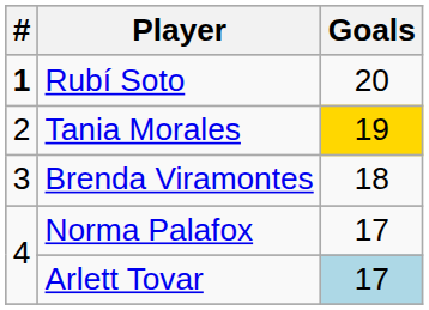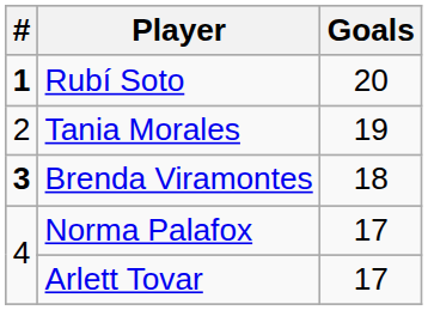Tania Morales | Goals: gold background -> no background
Brenda Viramontes | #: normal -> bold
Arlett Tovar | Goals: lightblue background -> no background
